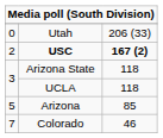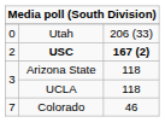- row: 5 | Arizona | 85
